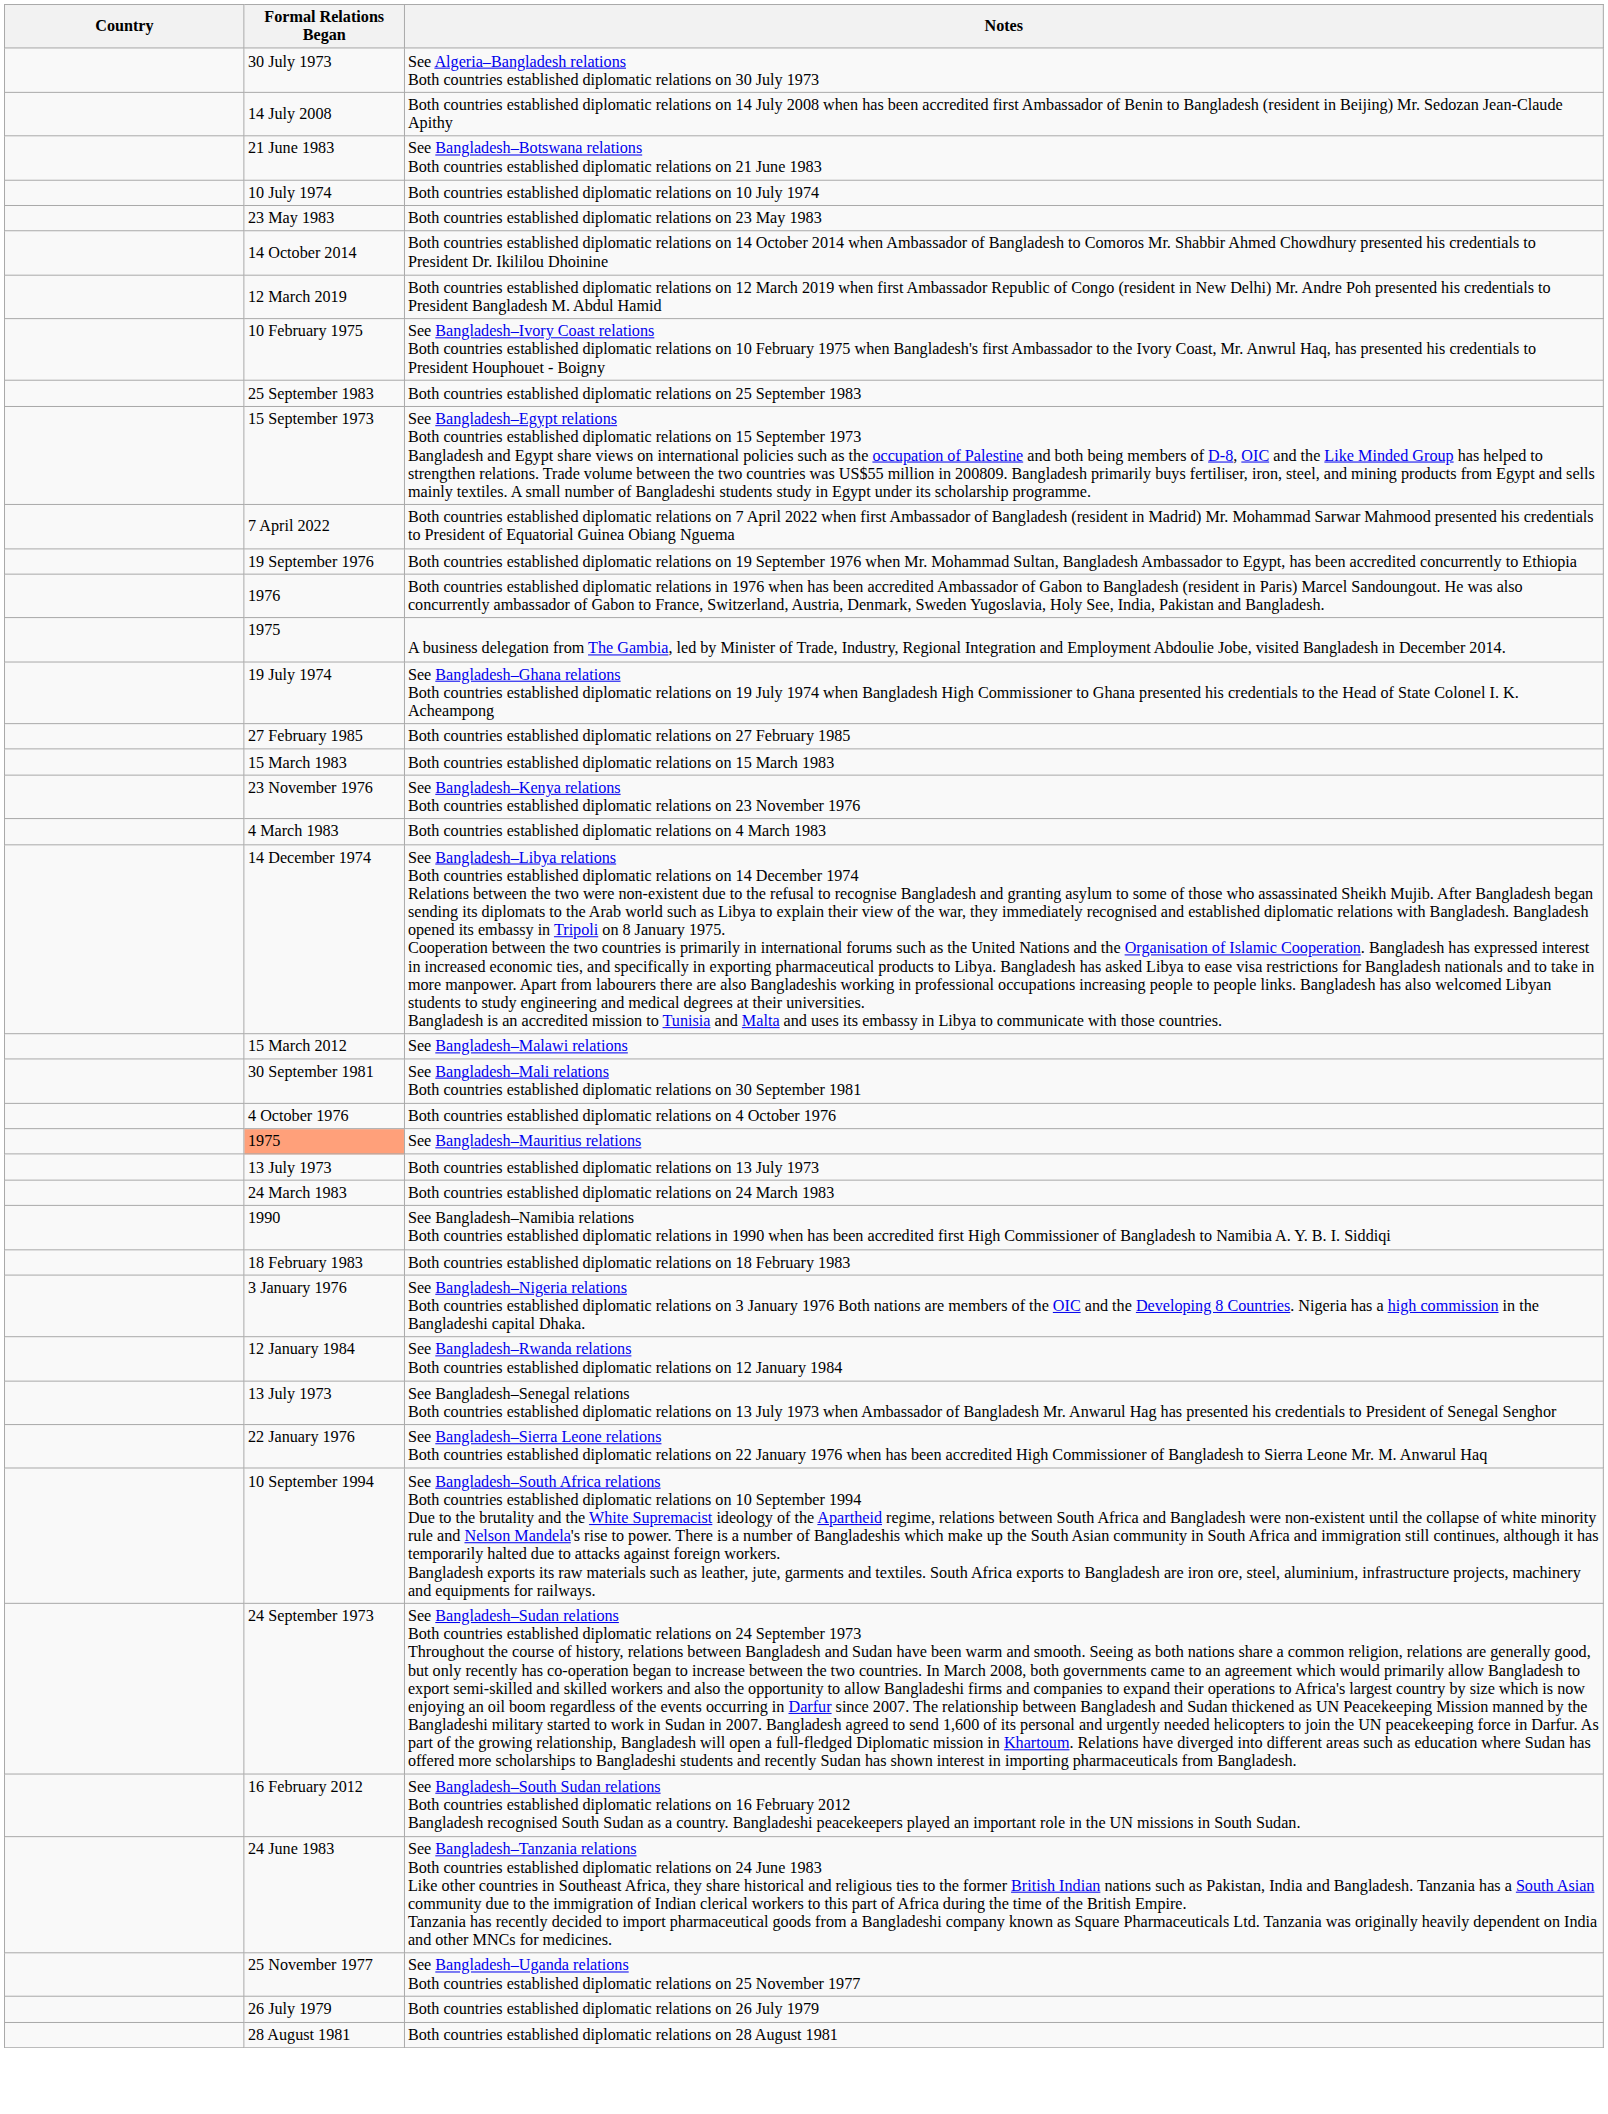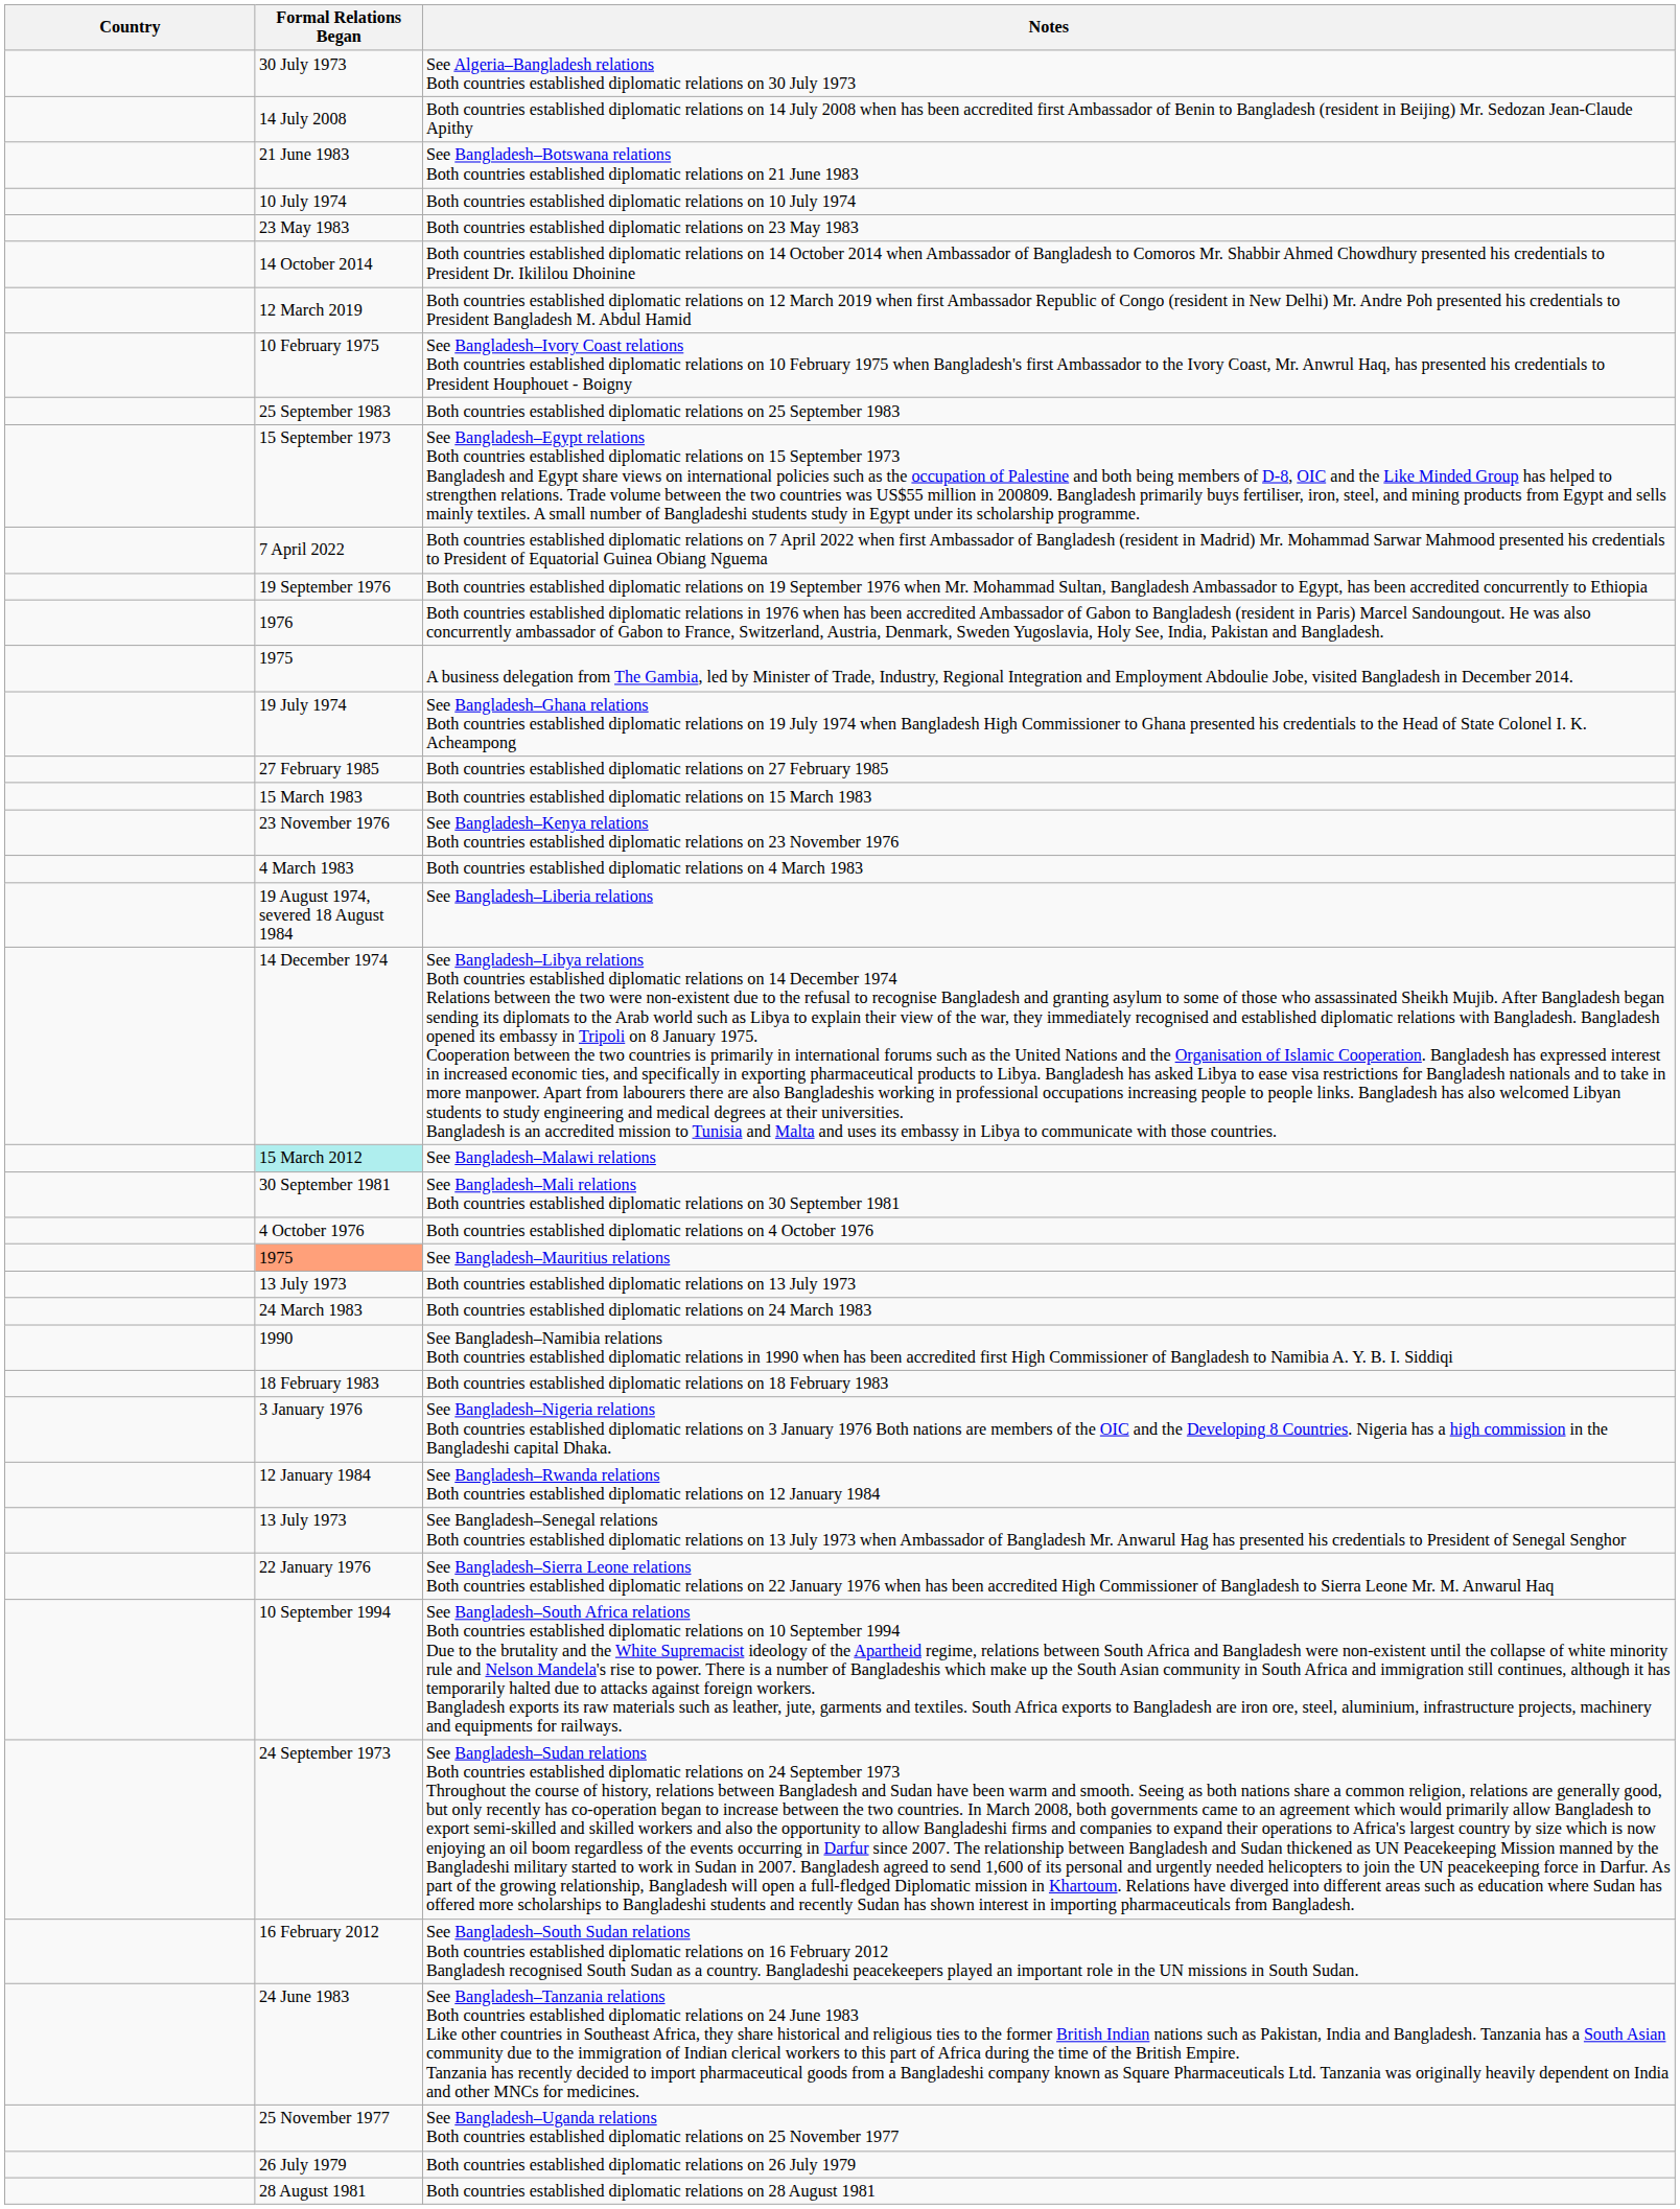+ row: 19 August 1974, severed 18 August 1984 | See Bangladesh–Liberia relations
See Bangladesh–Malawi relations | Formal Relations Began: no background -> paleturquoise background
